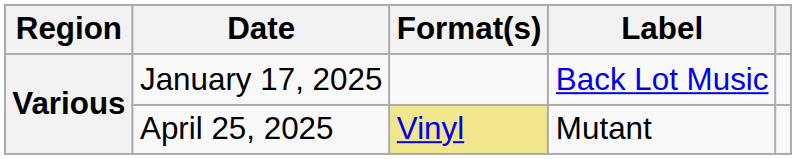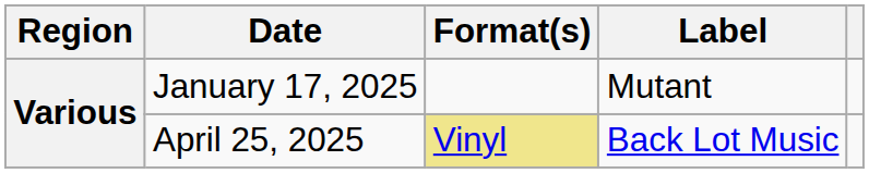January 17, 2025 | Label: Back Lot Music -> Mutant
April 25, 2025 | Label: Mutant -> Back Lot Music
